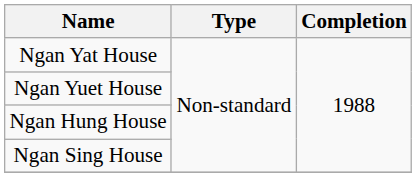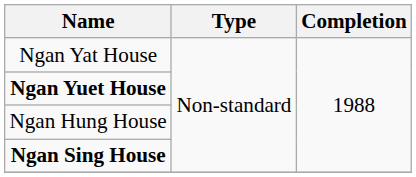Ngan Yuet House | Name: normal -> bold
Ngan Sing House | Name: normal -> bold
